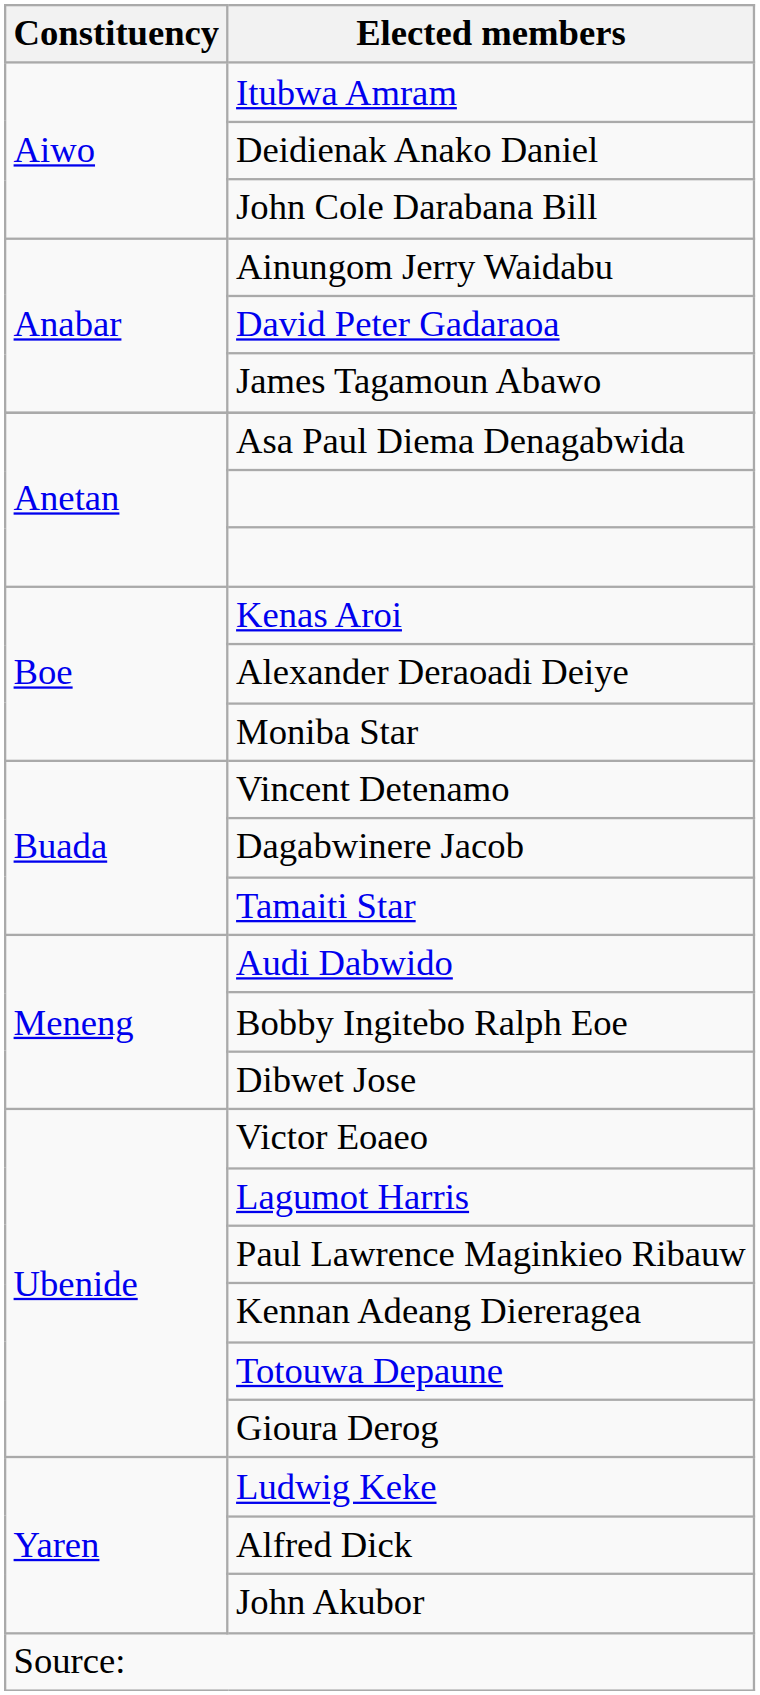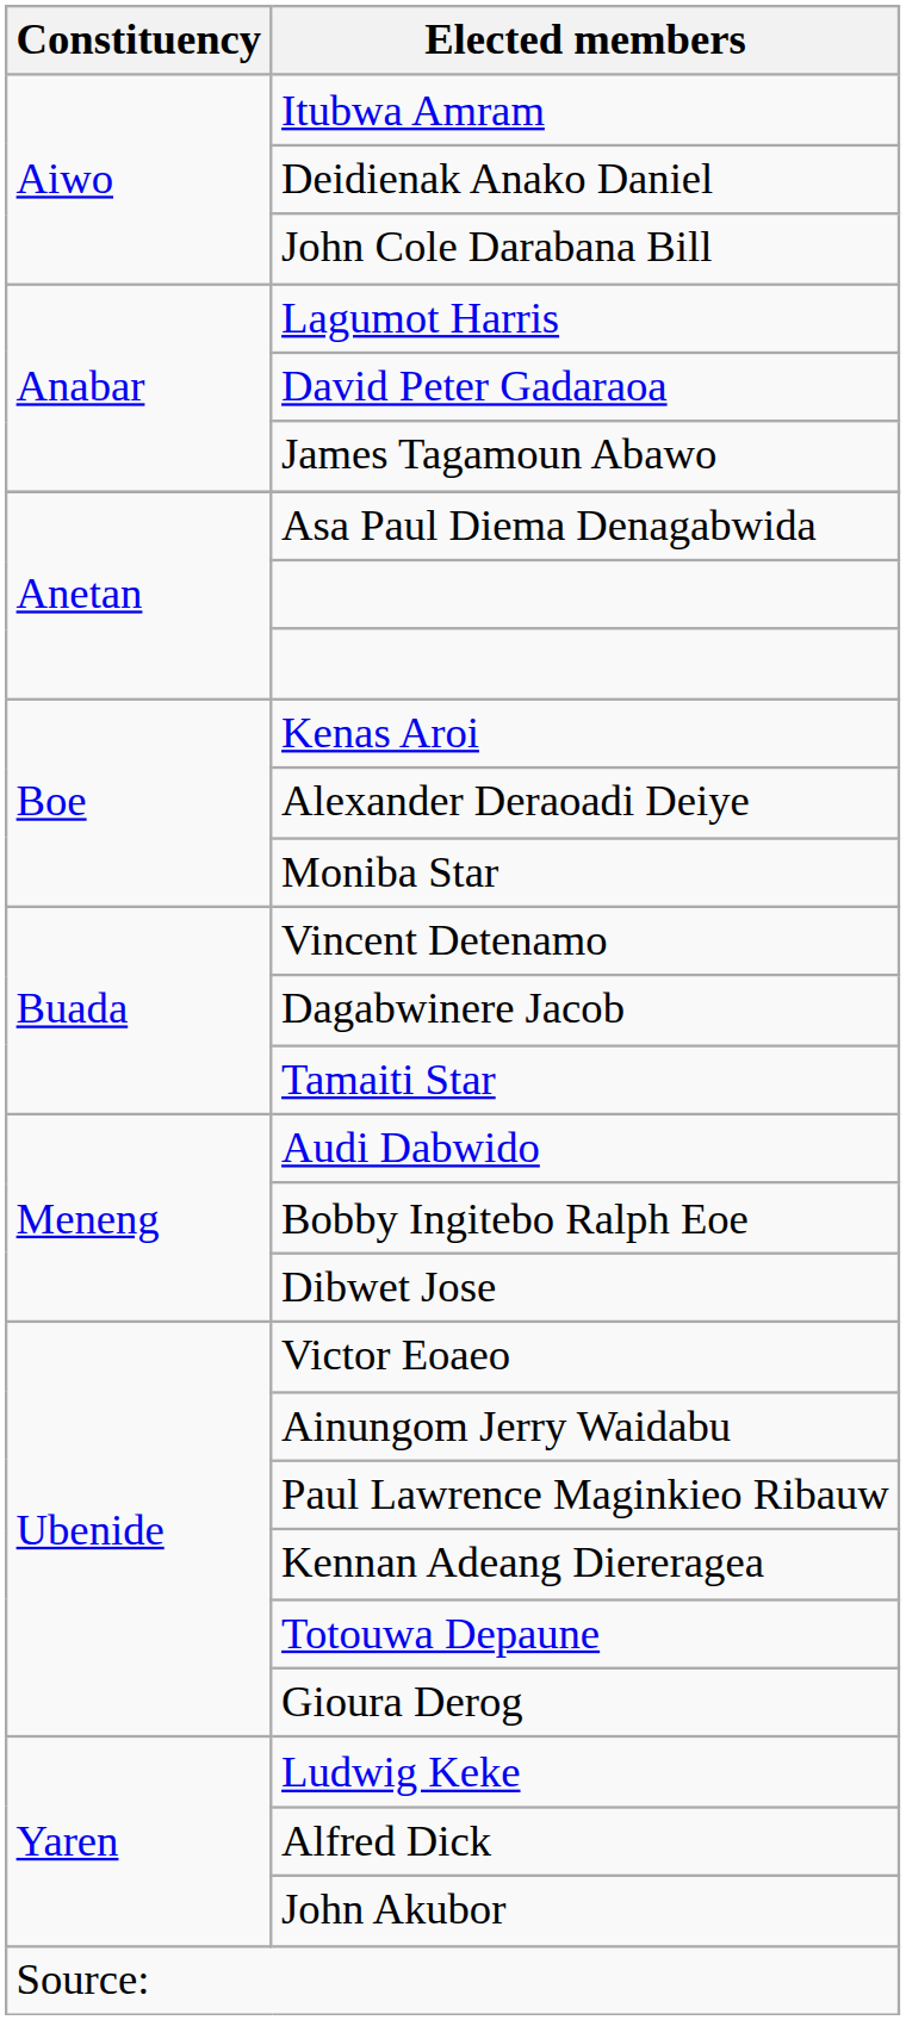row 5 | Elected members: Ainungom Jerry Waidabu -> Lagumot Harris
row 21 | Elected members: Lagumot Harris -> Ainungom Jerry Waidabu
